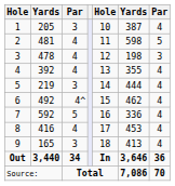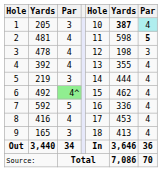1 | column 6: normal -> bold
1 | column 7: no background -> paleturquoise background
2 | column 7: normal -> bold
6 | column 3: no background -> lightgreen background
